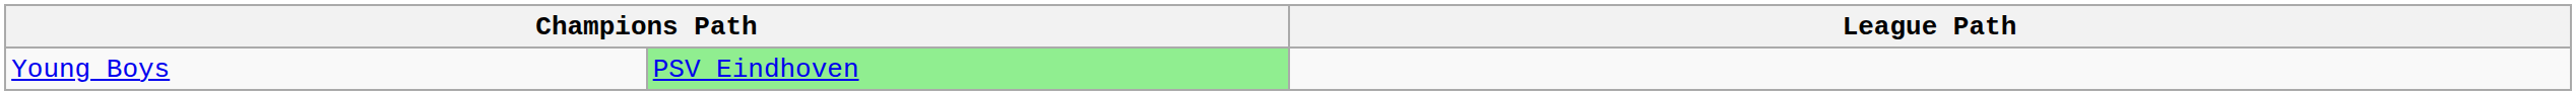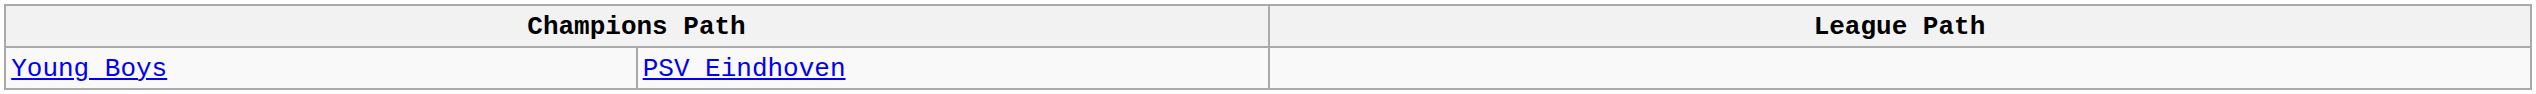Young Boys | column 2: lightgreen background -> no background
